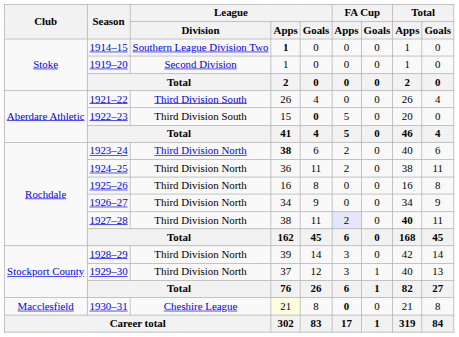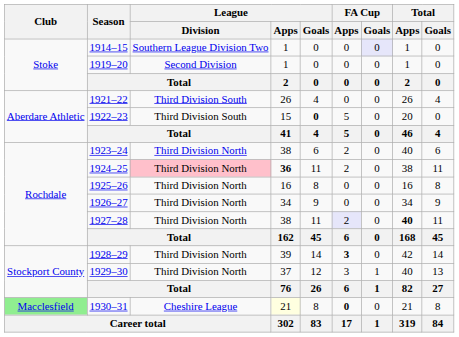1914–15 | League / Apps: bold -> normal
1914–15 | FA Cup / Goals: no background -> lavender background
1923–24 | League / Apps: bold -> normal
1924–25 | League / Division: no background -> pink background
1924–25 | League / Apps: normal -> bold
1928–29 | FA Cup / Apps: normal -> bold
1930–31 | Club: no background -> lightgreen background
